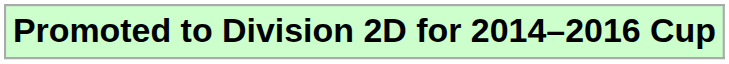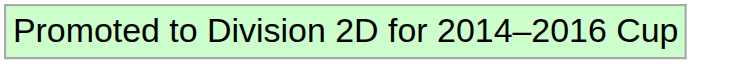row 1 | column 1: bold -> normal
